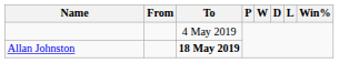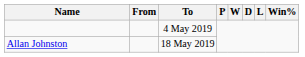Allan Johnston | To: bold -> normal
